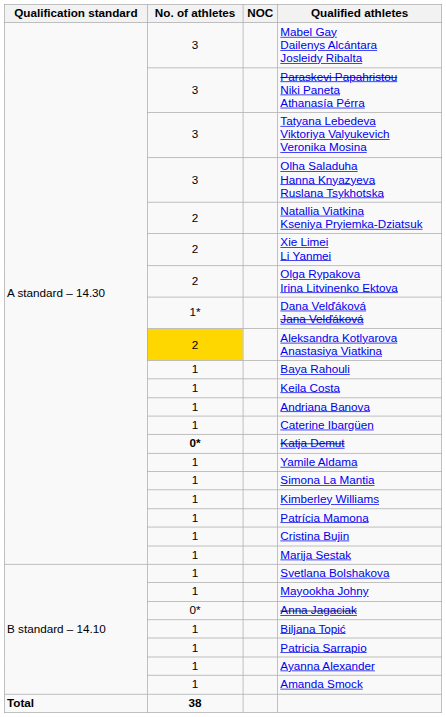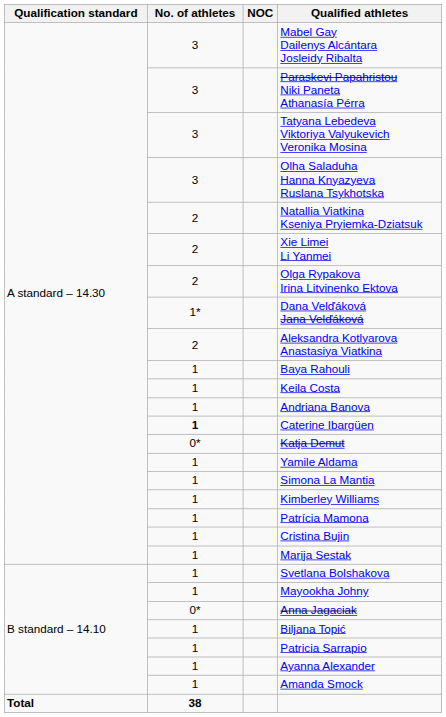Aleksandra Kotlyarova Anastasiya Viatkina | No. of athletes: gold background -> no background
Caterine Ibargüen | No. of athletes: normal -> bold
Katja Demut | No. of athletes: bold -> normal
